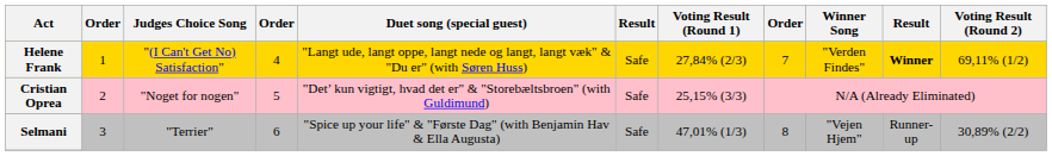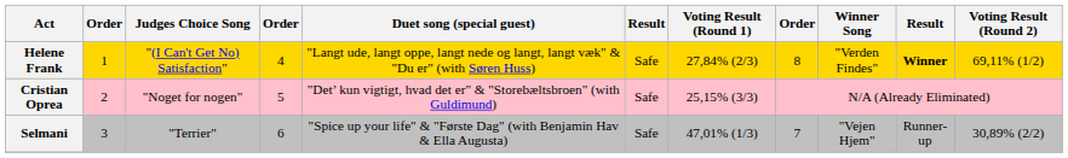Helene Frank | column 8: 7 -> 8
Selmani | column 8: 8 -> 7
